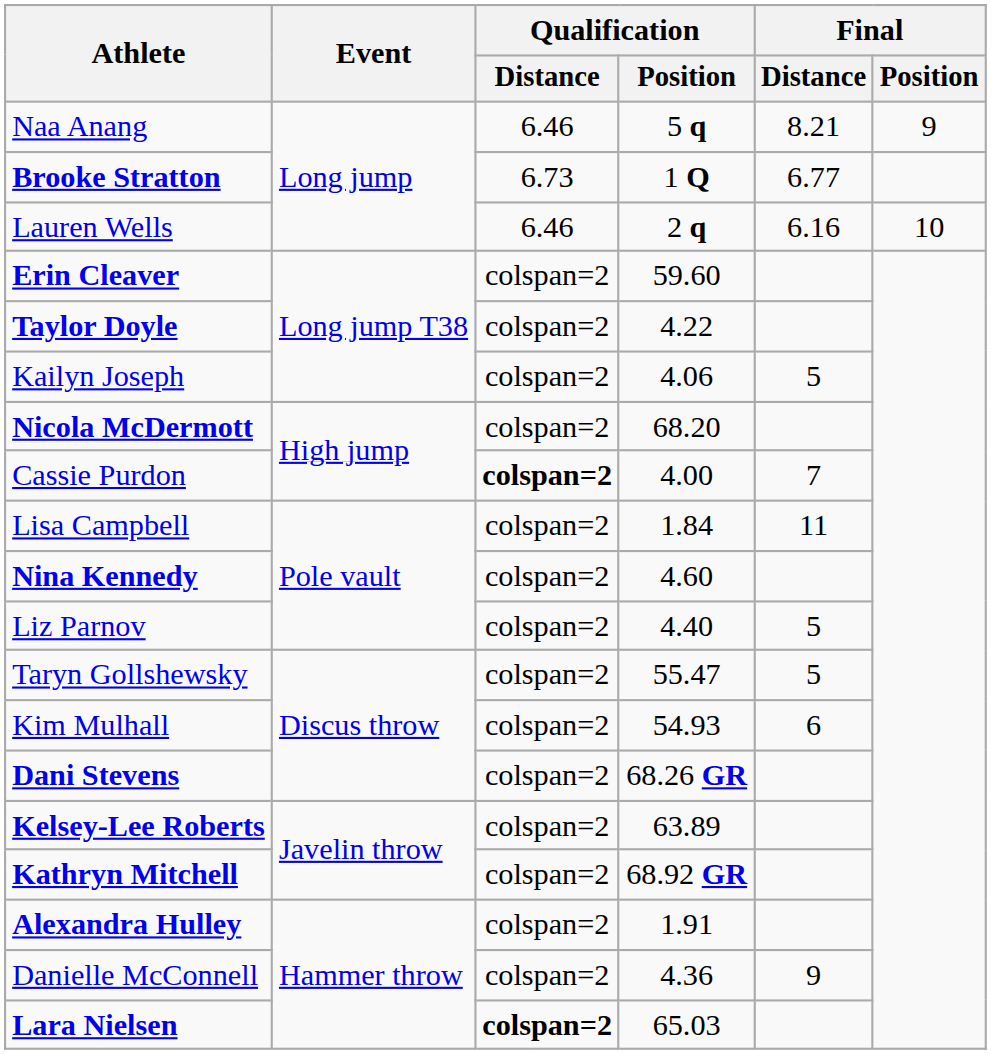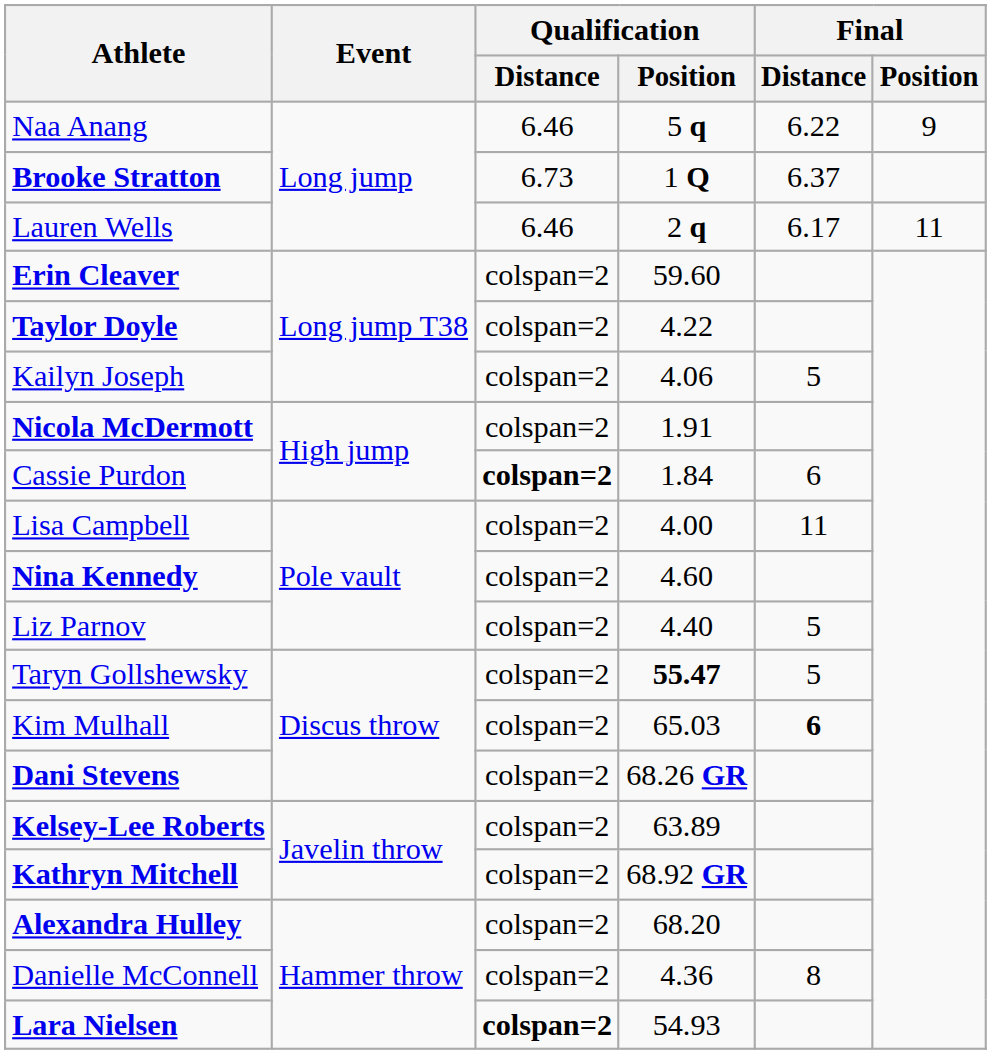Naa Anang | Final / Distance: 8.21 -> 6.22
Brooke Stratton | Final / Distance: 6.77 -> 6.37
Lauren Wells | Final / Distance: 6.16 -> 6.17
Lauren Wells | Final / Position: 10 -> 11
Nicola McDermott | Qualification / Position: 68.20 -> 1.91
Cassie Purdon | Qualification / Position: 4.00 -> 1.84
Cassie Purdon | Final / Distance: 7 -> 6
Lisa Campbell | Qualification / Position: 1.84 -> 4.00
Taryn Gollshewsky | Qualification / Position: normal -> bold
Kim Mulhall | Qualification / Position: 54.93 -> 65.03
Kim Mulhall | Final / Distance: normal -> bold
Alexandra Hulley | Qualification / Position: 1.91 -> 68.20
Danielle McConnell | Final / Distance: 9 -> 8
Lara Nielsen | Qualification / Position: 65.03 -> 54.93
